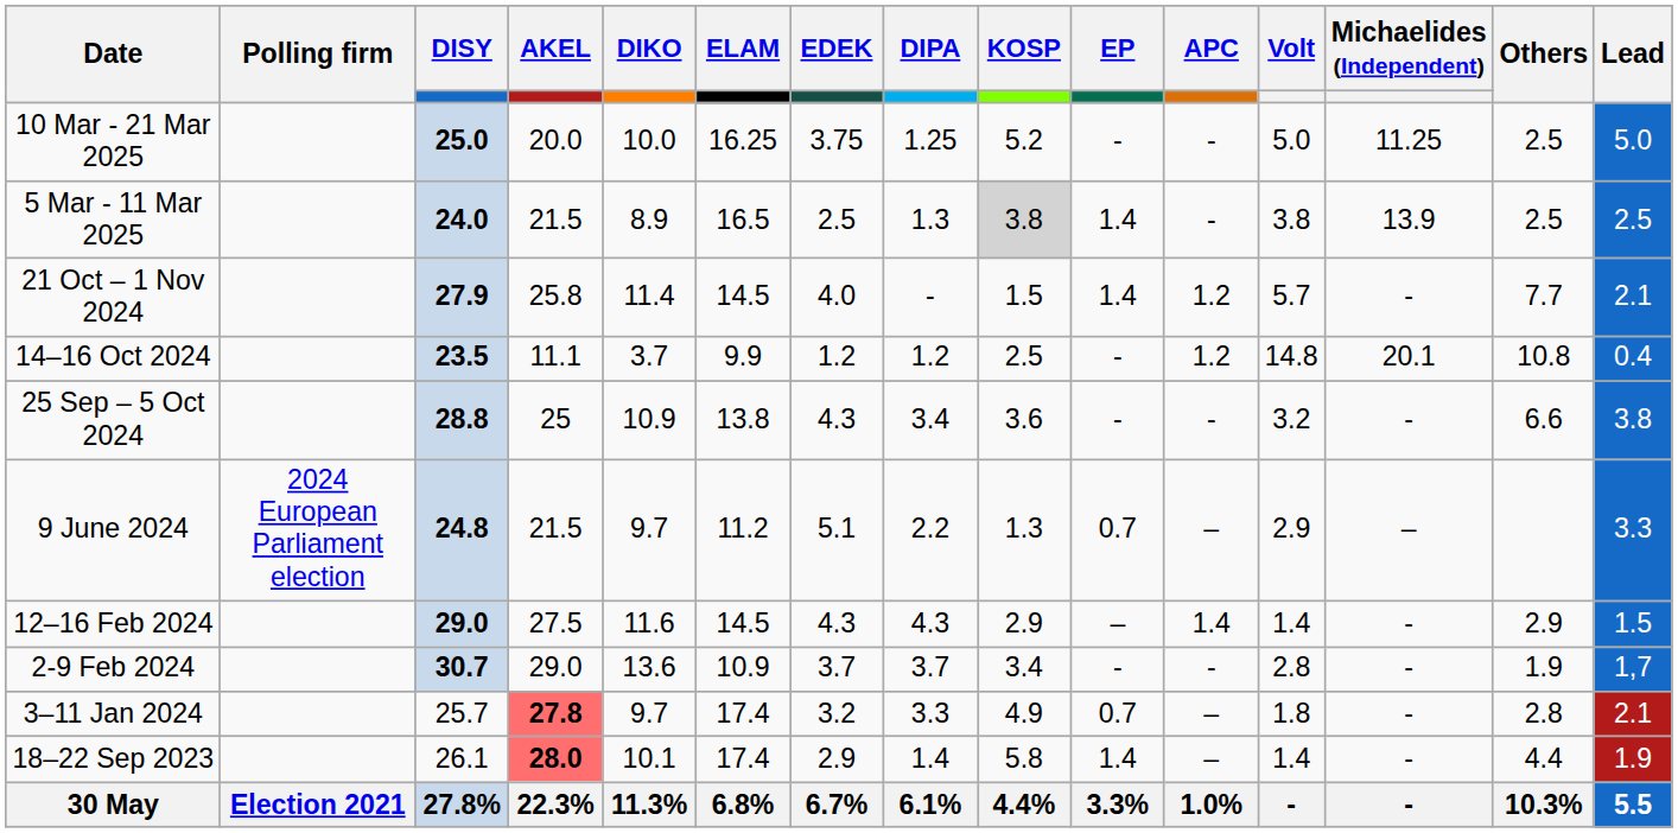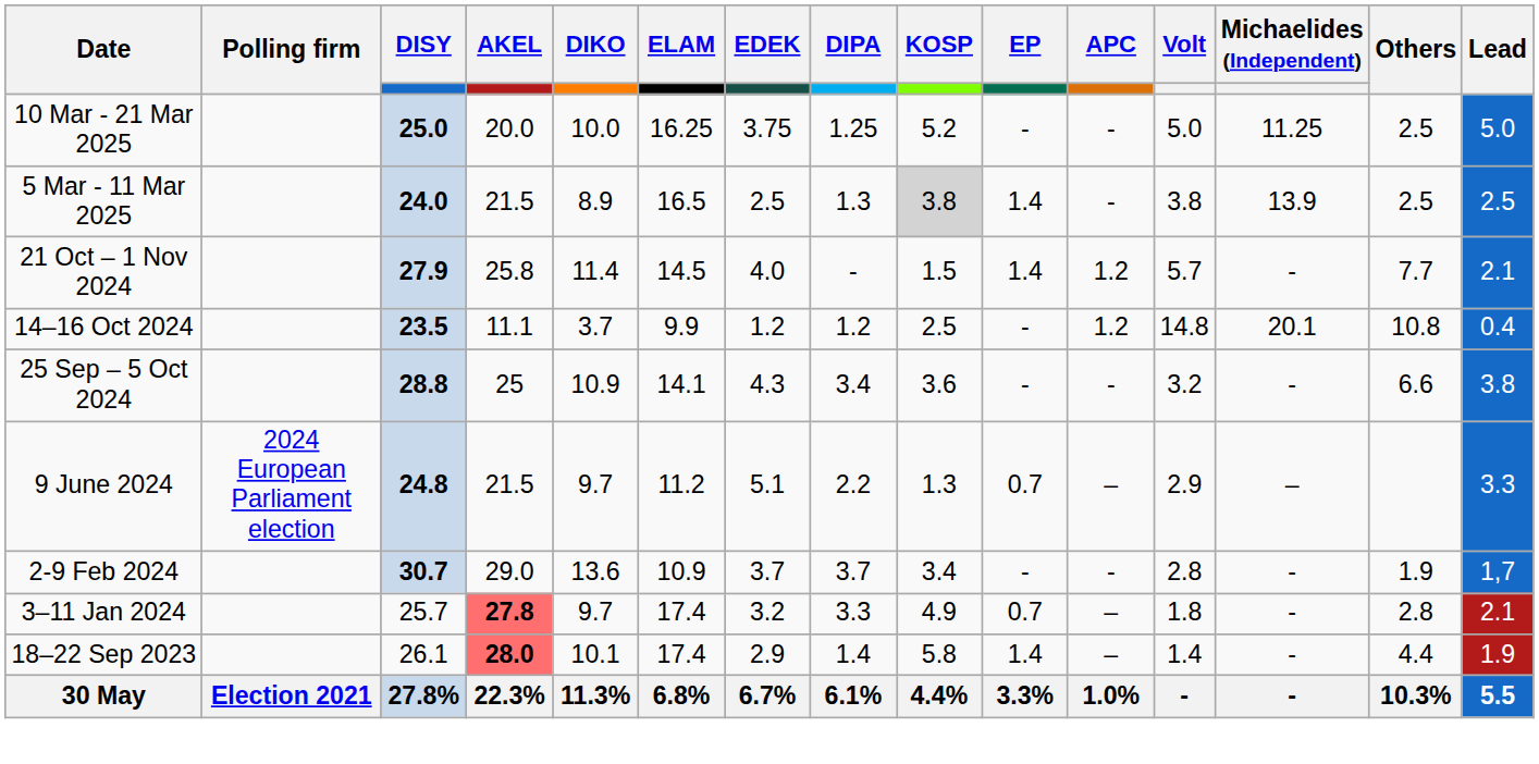25 Sep – 5 Oct 2024 | ELAM: 13.8 -> 14.1
- row: 12–16 Feb 2024 | 29.0 | 27.5 | 11.6 | 14.5 | 4.3 | 4.3 | 2.9 | – | 1.4 | 1.4 | - | 2.9 | 1.5
